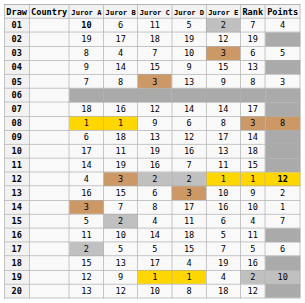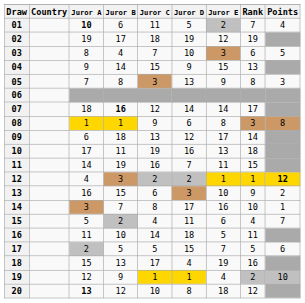07 | Juror B: normal -> bold
20 | Juror A: normal -> bold
